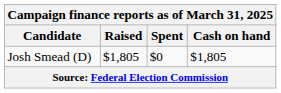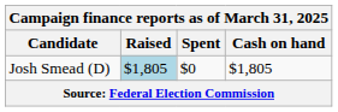Josh Smead (D) | Raised: no background -> lightblue background
